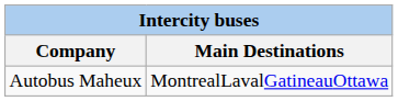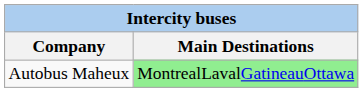Autobus Maheux | Main Destinations: no background -> lightgreen background
